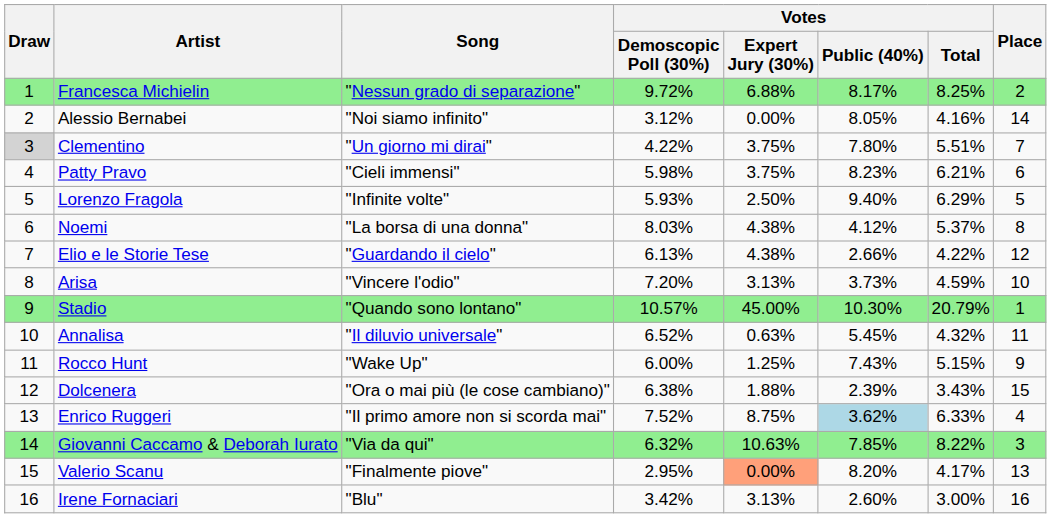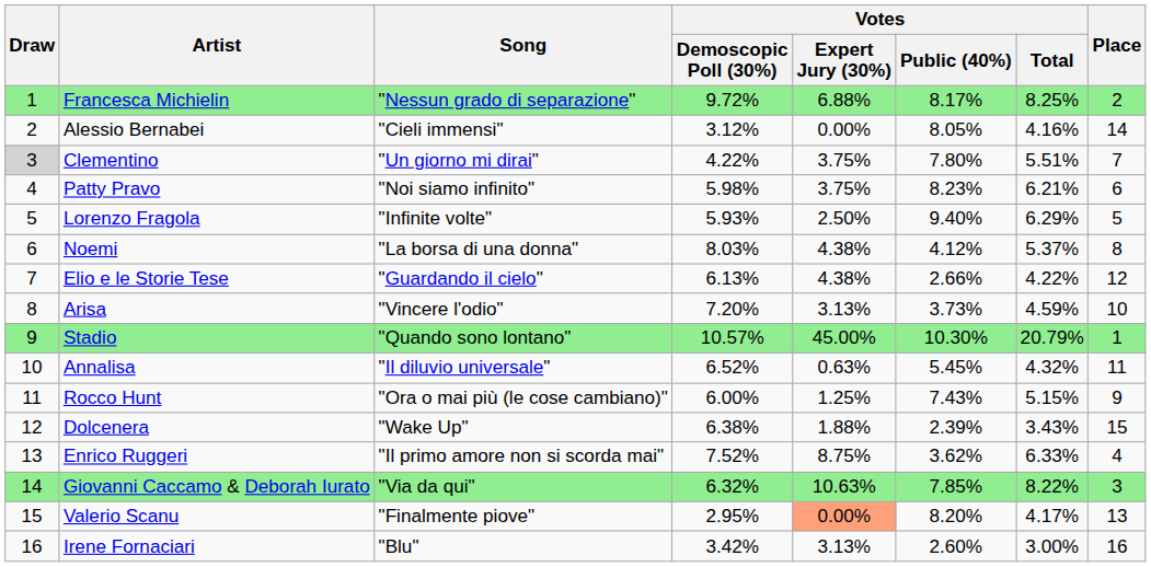Alessio Bernabei | Song: "Noi siamo infinito" -> "Cieli immensi"
Patty Pravo | Song: "Cieli immensi" -> "Noi siamo infinito"
Rocco Hunt | Song: "Wake Up" -> "Ora o mai più (le cose cambiano)"
Dolcenera | Song: "Ora o mai più (le cose cambiano)" -> "Wake Up"
Enrico Ruggeri | Votes / Public (40%): lightblue background -> no background
